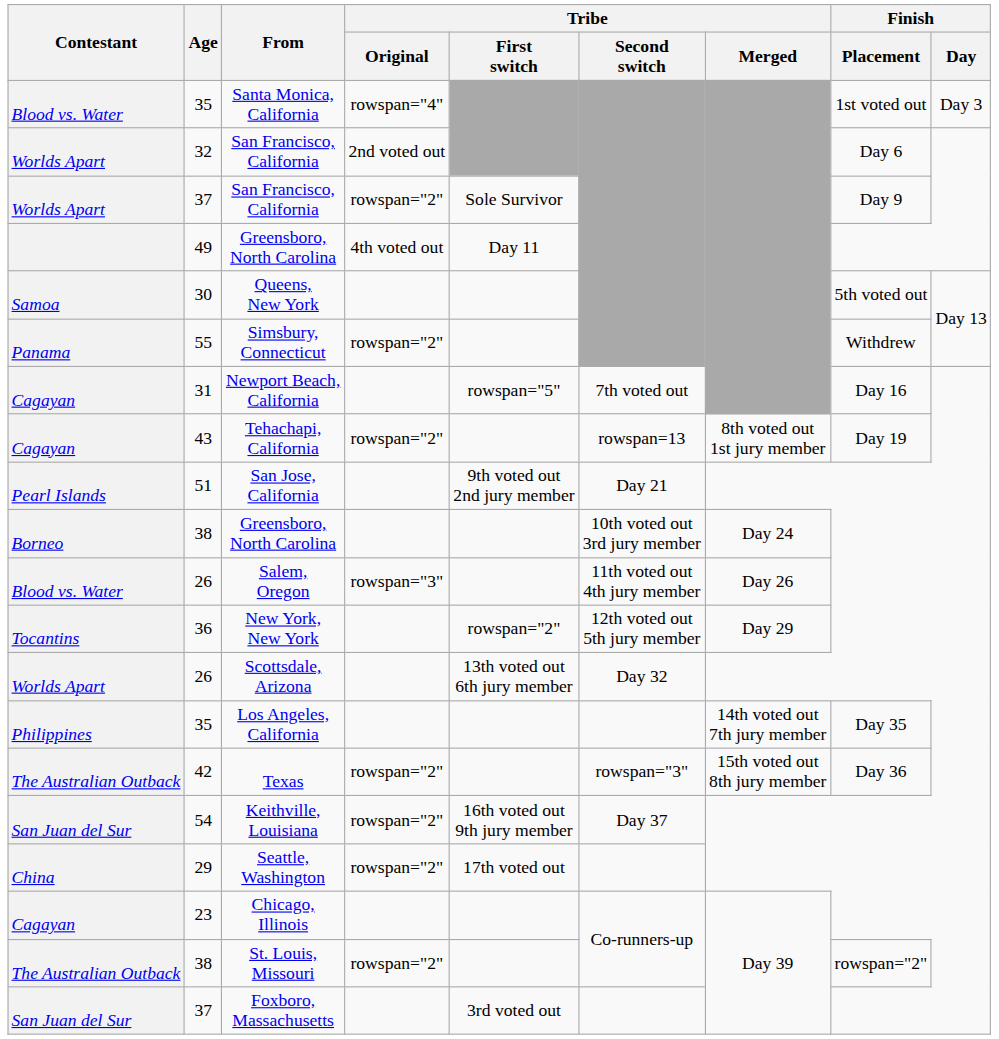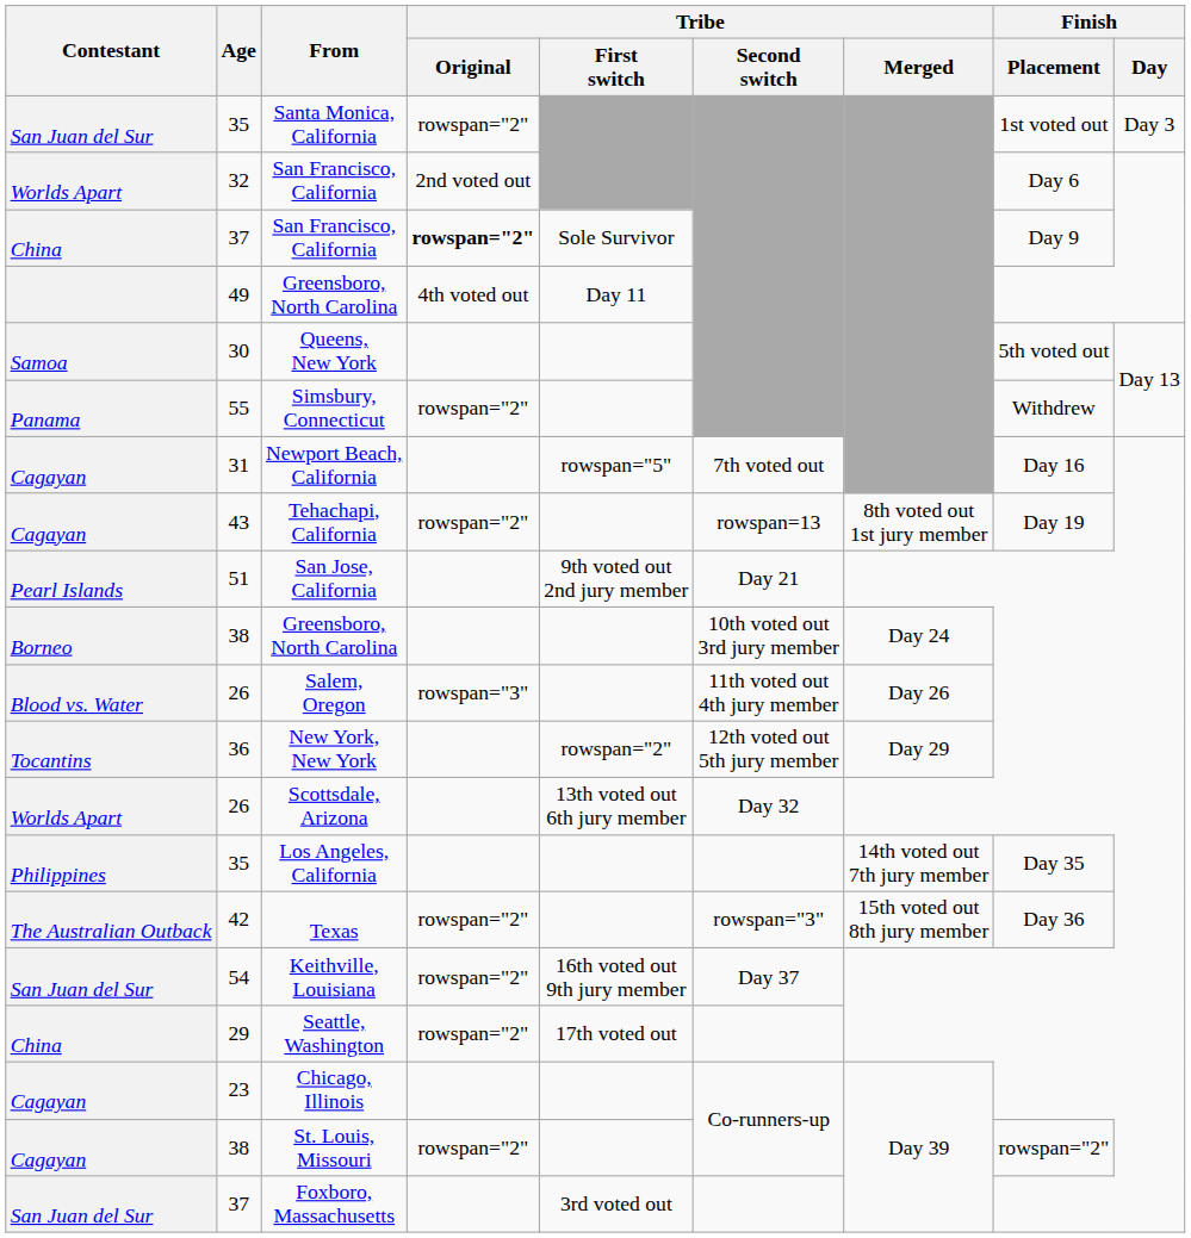Santa Monica, California | Contestant: Blood vs. Water -> San Juan del Sur
Santa Monica, California | Tribe / Original: rowspan="4" -> rowspan="2"
37 / San Francisco, California | Contestant: Worlds Apart -> China
37 / San Francisco, California | Tribe / Original: normal -> bold
St. Louis, Missouri | Contestant: The Australian Outback -> Cagayan
